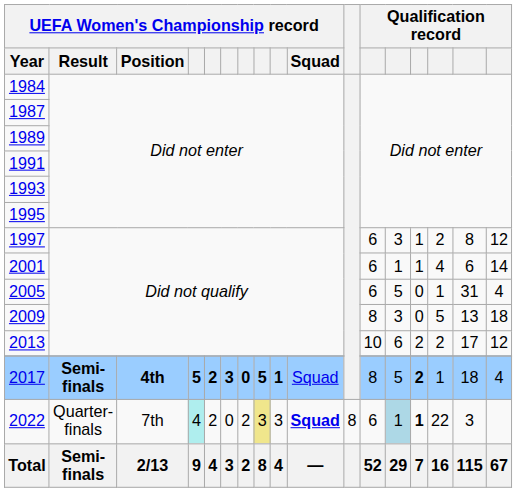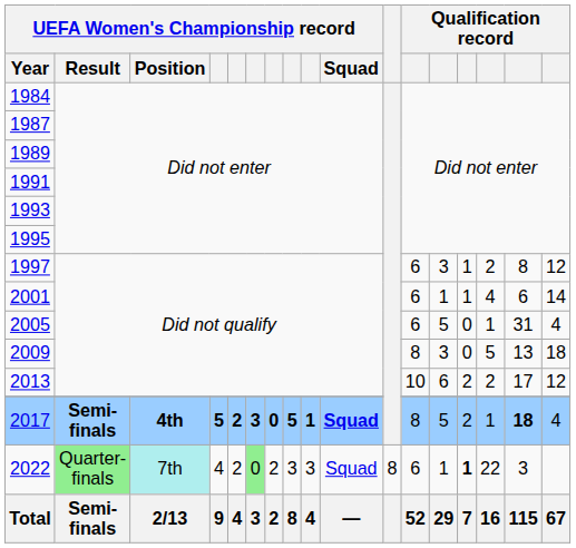2017 | UEFA Women's Championship record / Squad: normal -> bold
2017 | column 14: bold -> normal
2017 | column 16: normal -> bold
2022 | UEFA Women's Championship record / Result: no background -> lightgreen background
2022 | UEFA Women's Championship record / Position: no background -> paleturquoise background
2022 | column 4: paleturquoise background -> no background
2022 | column 6: no background -> lightgreen background
2022 | column 8: khaki background -> no background
2022 | UEFA Women's Championship record / Squad: bold -> normal
2022 | column 13: lightblue background -> no background
